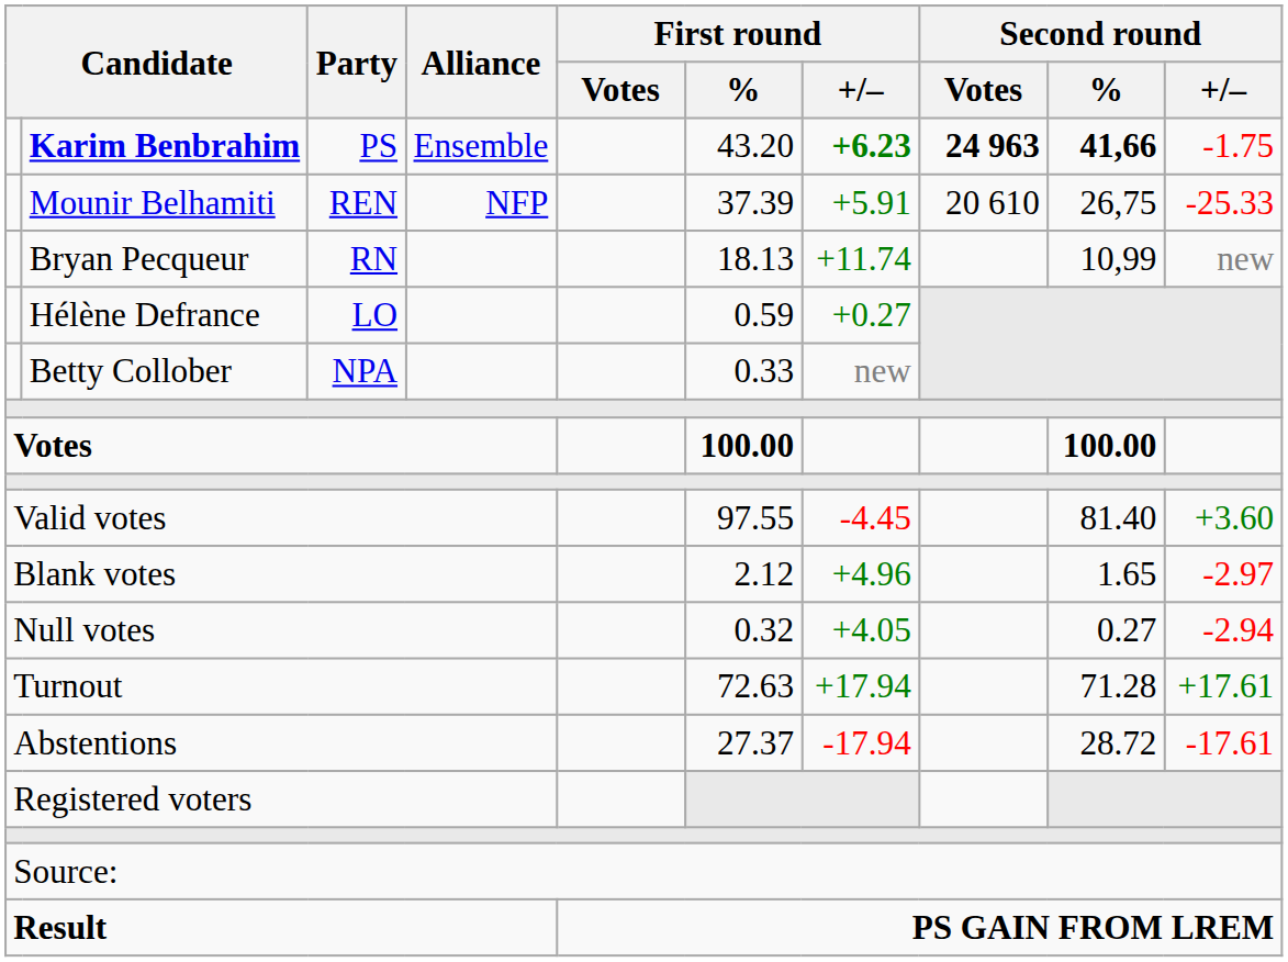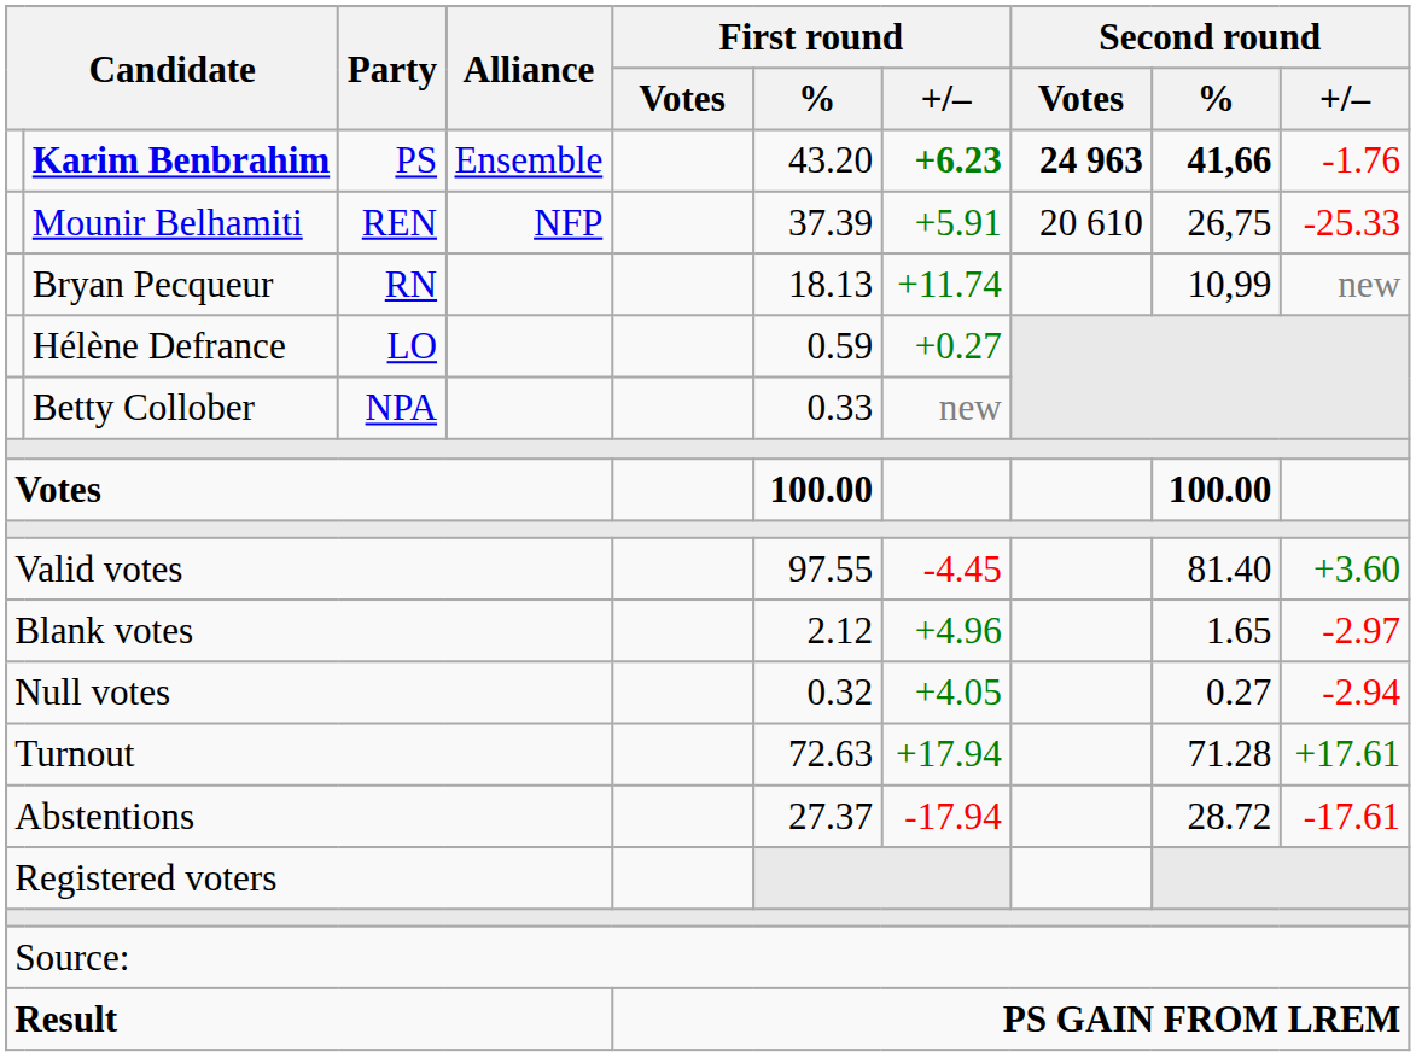Karim Benbrahim | Second round / +/–: -1.75 -> -1.76
